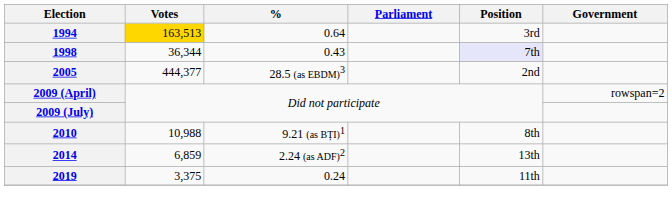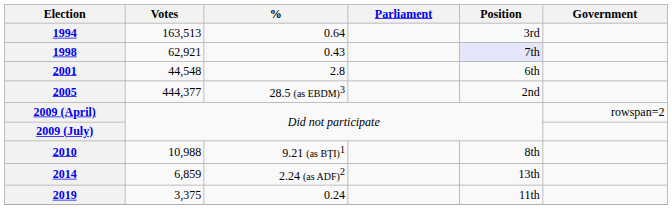1994 | Votes: gold background -> no background
1998 | Votes: 36,344 -> 62,921
+ row: 2001 | 44,548 | 2.8 | 6th
